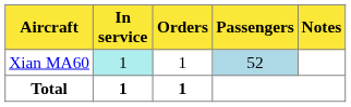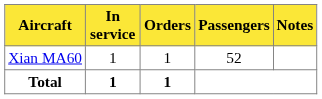Xian MA60 | In service: paleturquoise background -> no background
Xian MA60 | Passengers: lightblue background -> no background
